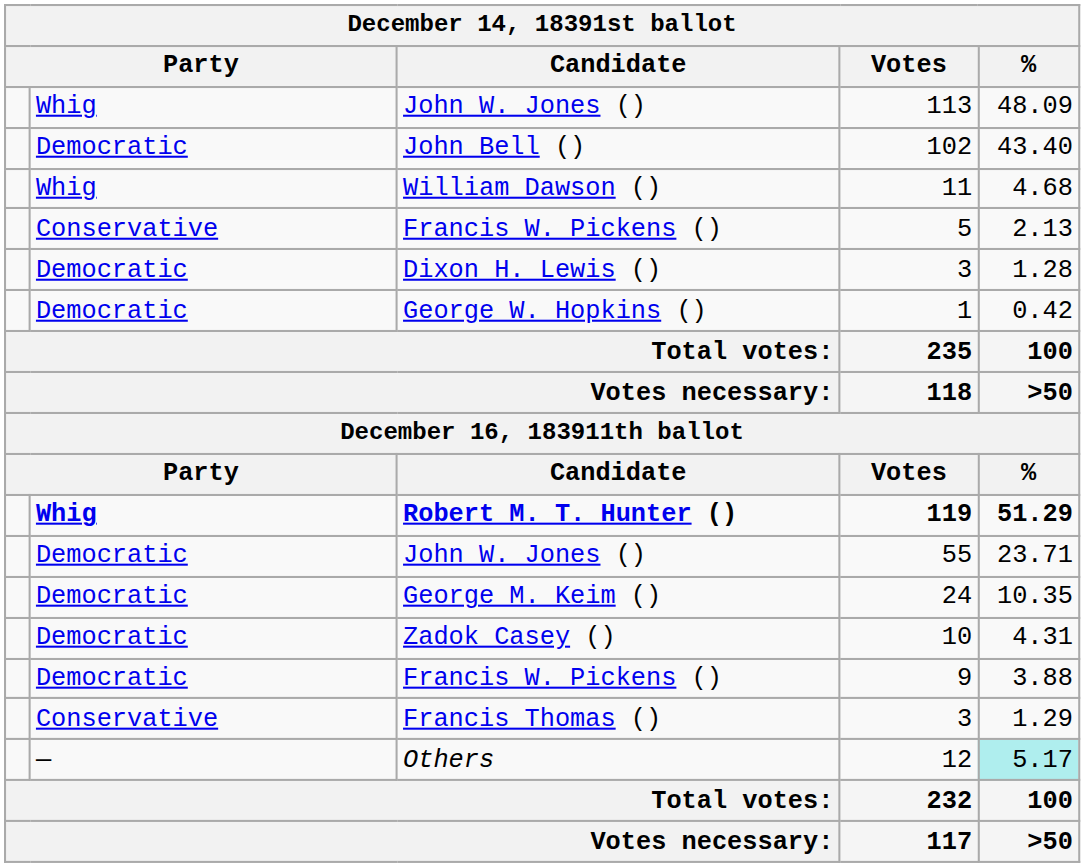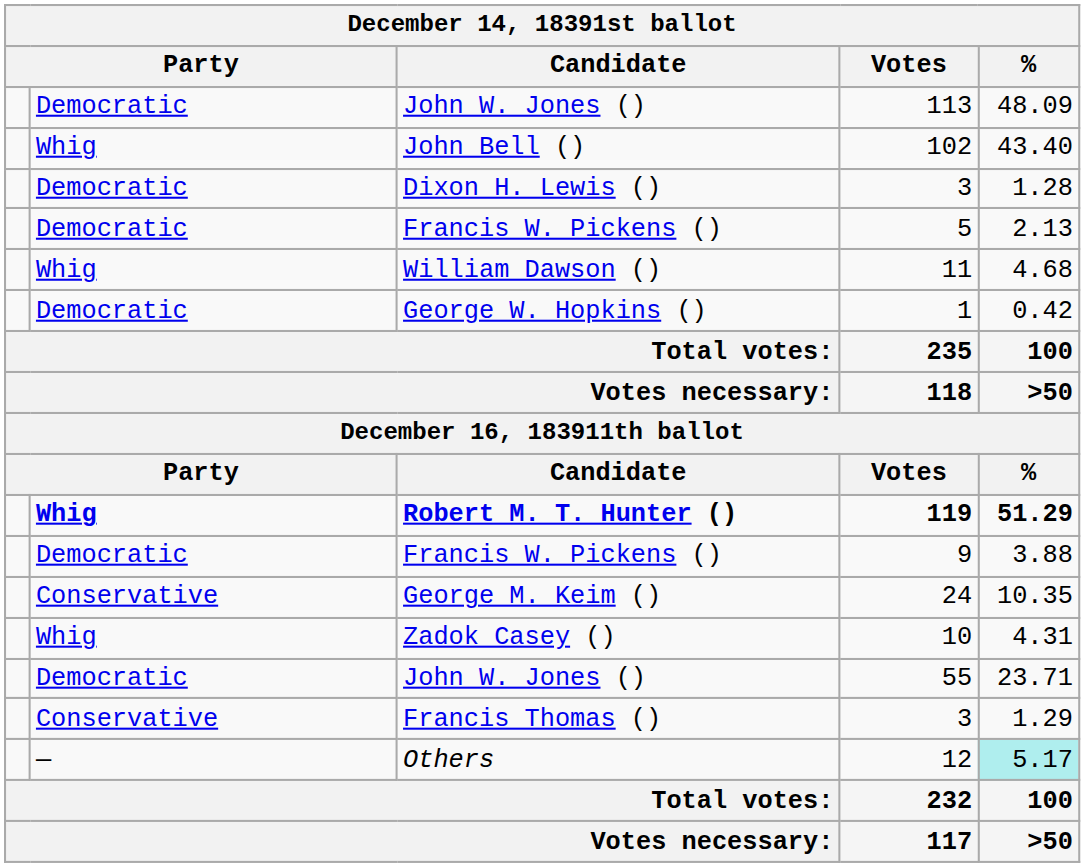113 | column 2: Whig -> Democratic
102 | column 2: Democratic -> Whig
rows swapped: 11 <-> Dixon H. Lewis () / 3
5 | column 2: Conservative -> Democratic
rows swapped: 55 <-> 9
24 | column 2: Democratic -> Conservative
10 | column 2: Democratic -> Whig
